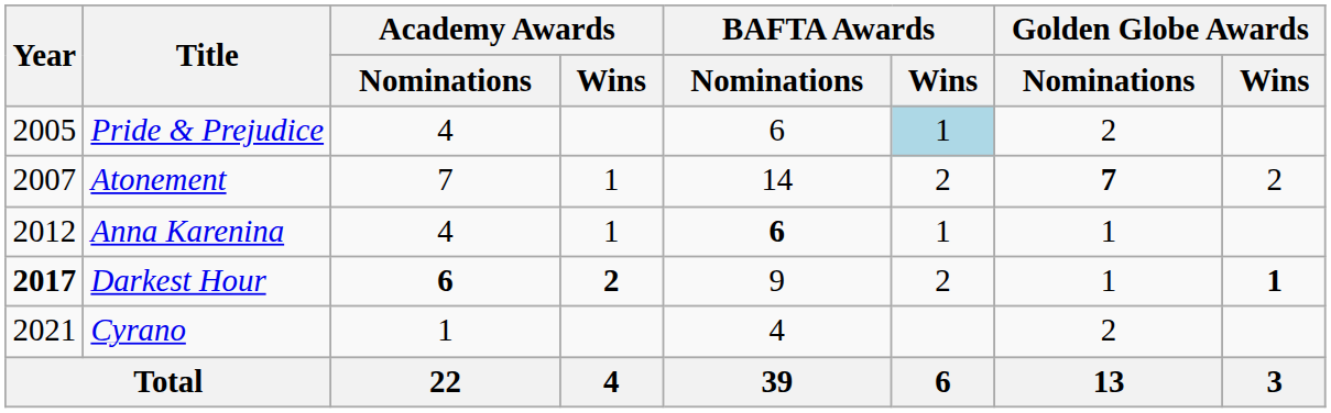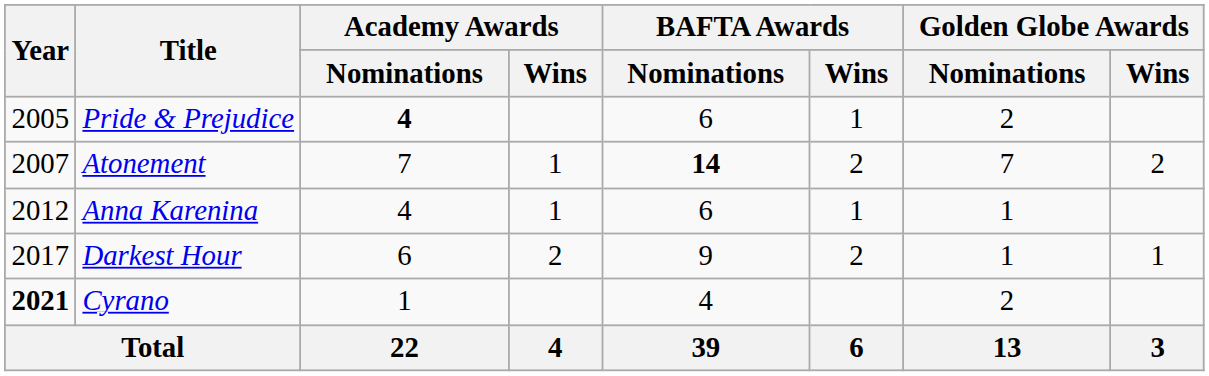Pride & Prejudice | Academy Awards / Nominations: normal -> bold
Pride & Prejudice | BAFTA Awards / Wins: lightblue background -> no background
Atonement | BAFTA Awards / Nominations: normal -> bold
Atonement | Golden Globe Awards / Nominations: bold -> normal
Anna Karenina | BAFTA Awards / Nominations: bold -> normal
Darkest Hour | Year: bold -> normal
Darkest Hour | Academy Awards / Nominations: bold -> normal
Darkest Hour | Academy Awards / Wins: bold -> normal
Darkest Hour | Golden Globe Awards / Wins: bold -> normal
Cyrano | Year: normal -> bold
